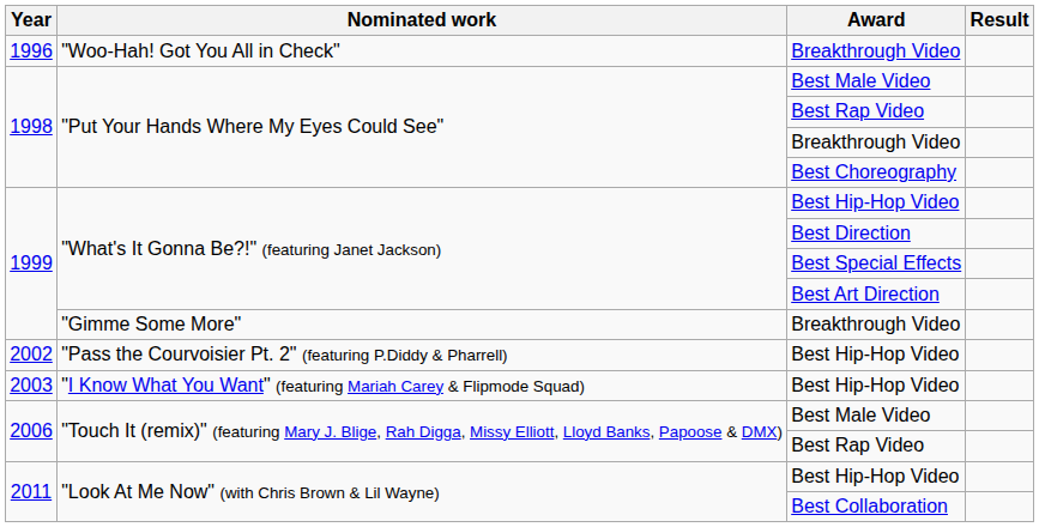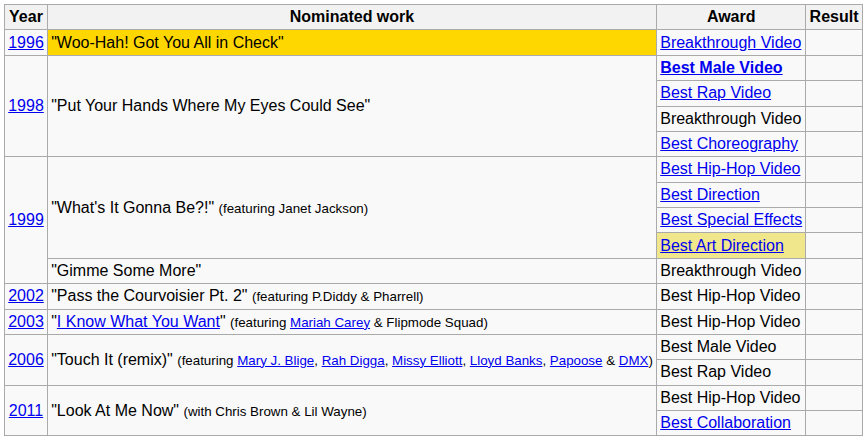"Woo-Hah! Got You All in Check" / Breakthrough Video | Nominated work: no background -> gold background
"Put Your Hands Where My Eyes Could See" / Best Male Video | Award: normal -> bold
Best Art Direction | Award: no background -> khaki background
